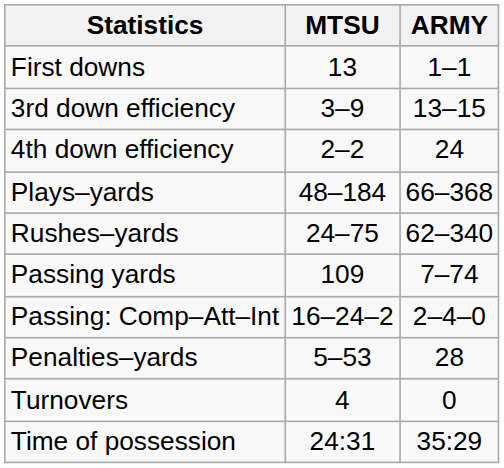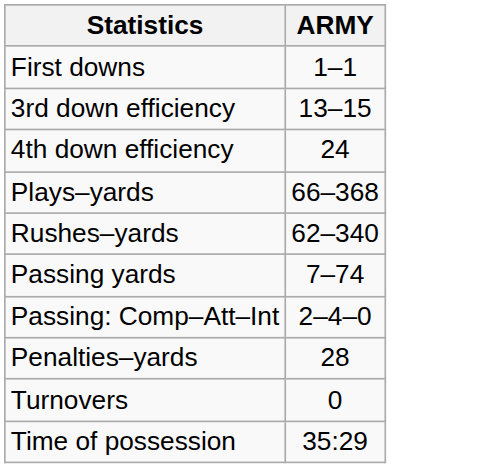- column: MTSU | 13 | 3–9 | 2–2 | 48–184 | 24–75 | 109 | 16–24–2 | 5–53 | 4 | 24:31
